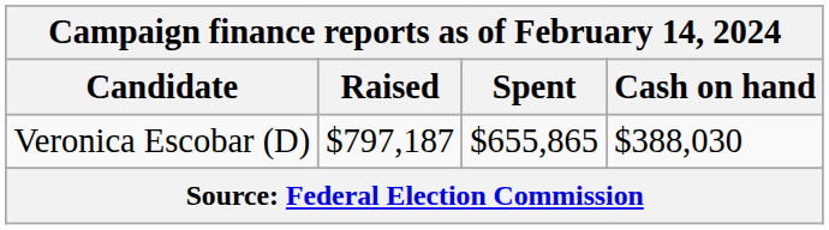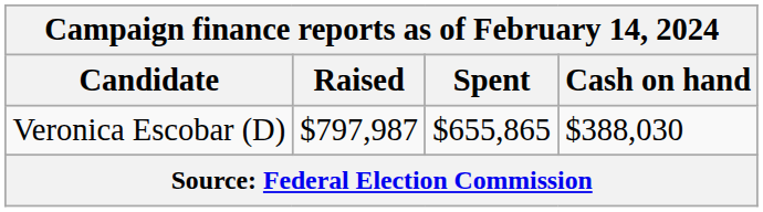Veronica Escobar (D) | Raised: $797,187 -> $797,987
